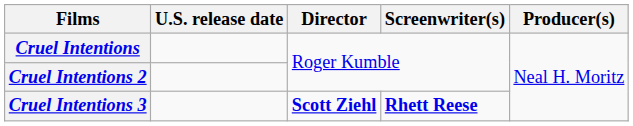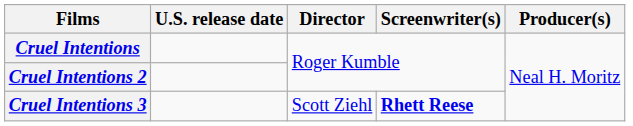Cruel Intentions 3 | Director: bold -> normal
